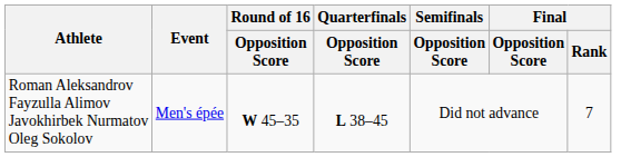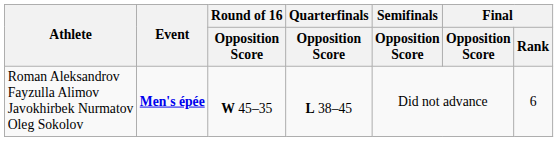row 3 | Event: normal -> bold
row 3 | Final / Rank: 7 -> 6
